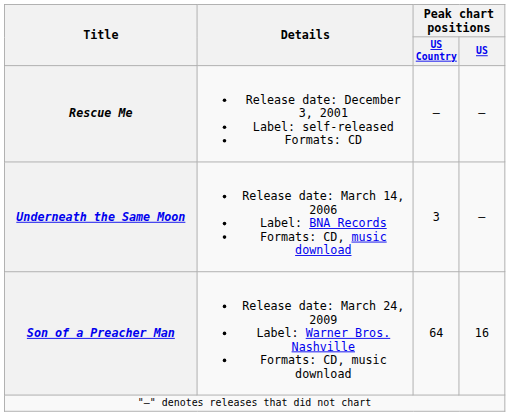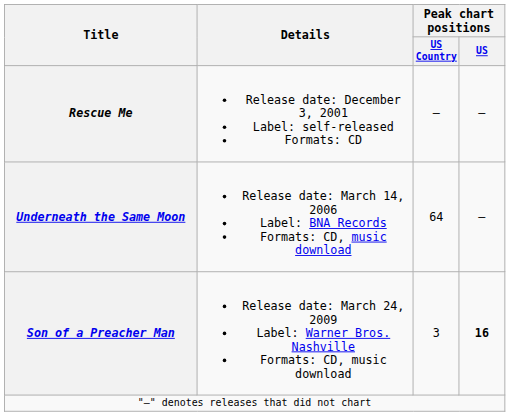Underneath the Same Moon | Peak chart positions / US Country: 3 -> 64
Son of a Preacher Man | Peak chart positions / US Country: 64 -> 3
Son of a Preacher Man | Peak chart positions / US: normal -> bold
